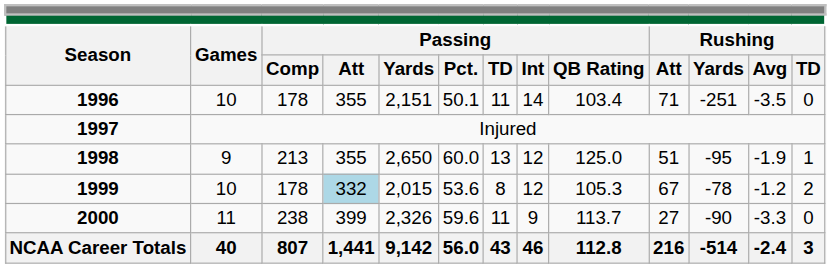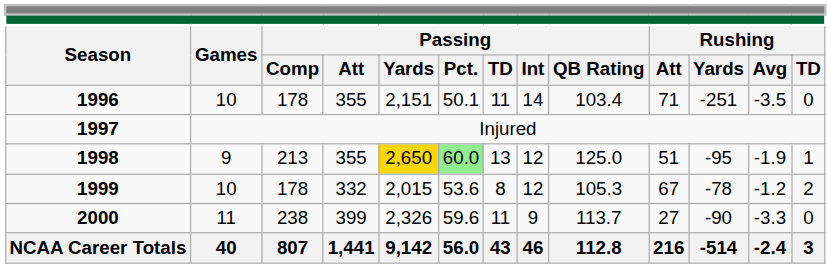1998 | column 5: no background -> gold background
1998 | column 6: no background -> lightgreen background
1999 | column 4: lightblue background -> no background
